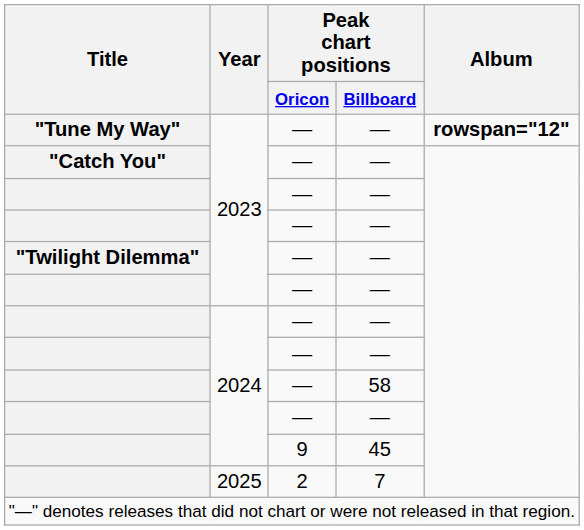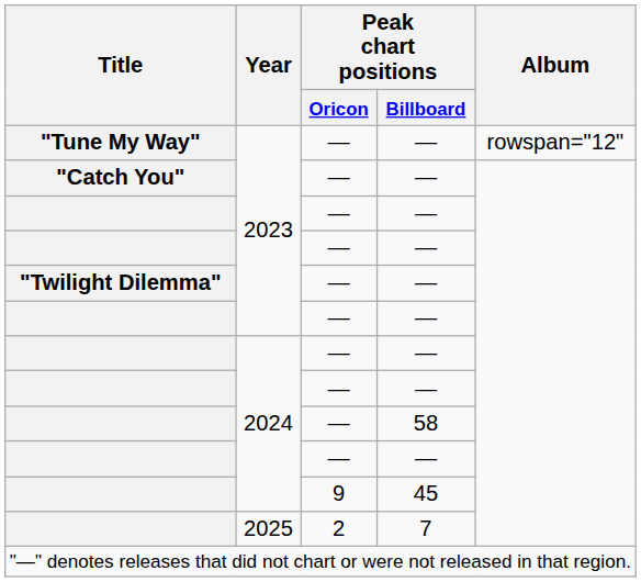"Tune My Way" | Album: bold -> normal
